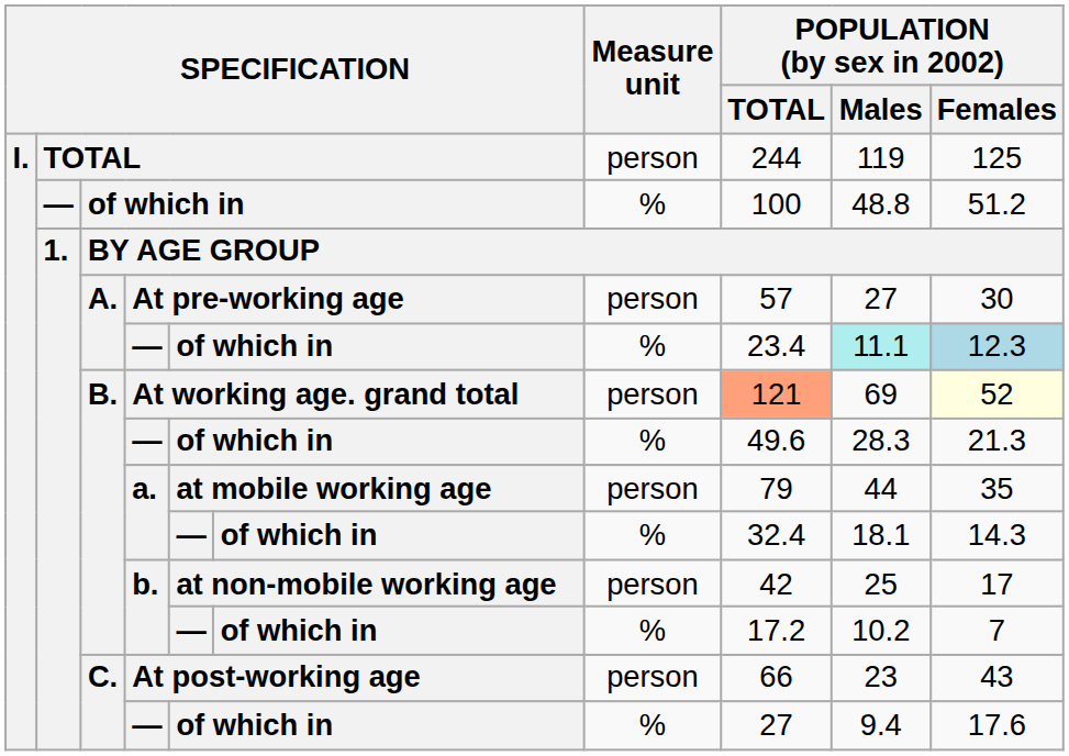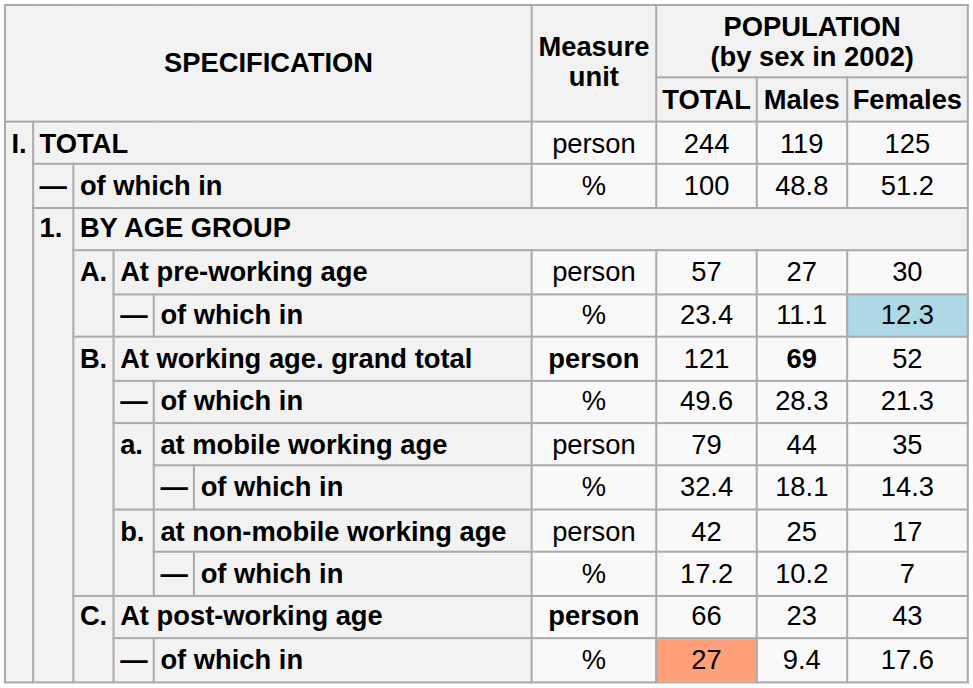A. / — | POPULATION (by sex in 2002) / Males: paleturquoise background -> no background
At working age. grand total | Measure unit: normal -> bold
At working age. grand total | POPULATION (by sex in 2002) / TOTAL: lightsalmon background -> no background
At working age. grand total | POPULATION (by sex in 2002) / Males: normal -> bold
At working age. grand total | POPULATION (by sex in 2002) / Females: lightyellow background -> no background
At post-working age | Measure unit: normal -> bold
C. / — | POPULATION (by sex in 2002) / TOTAL: no background -> lightsalmon background
